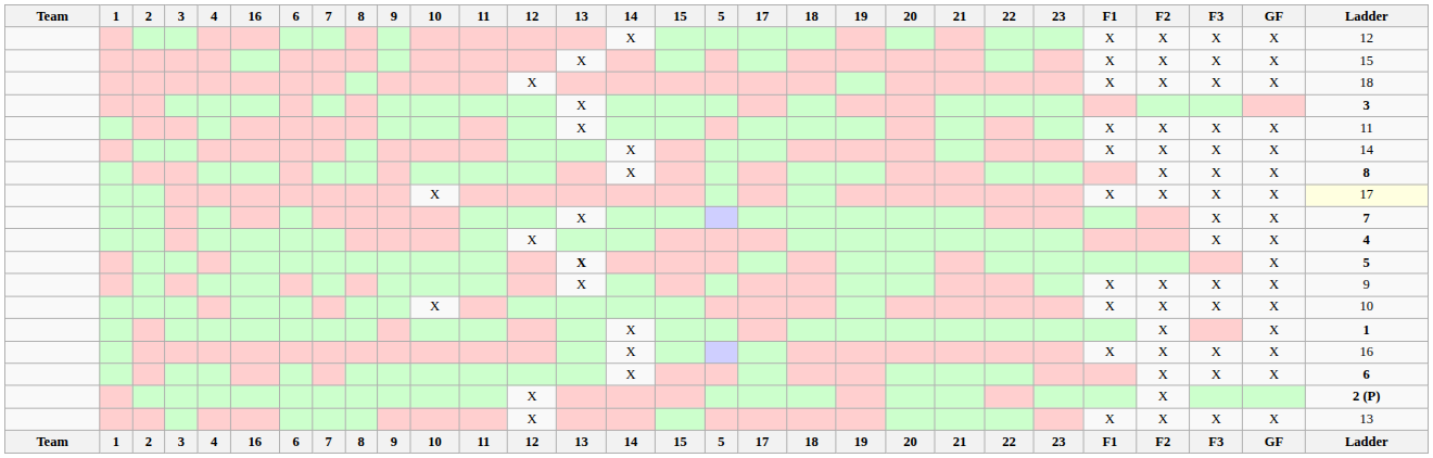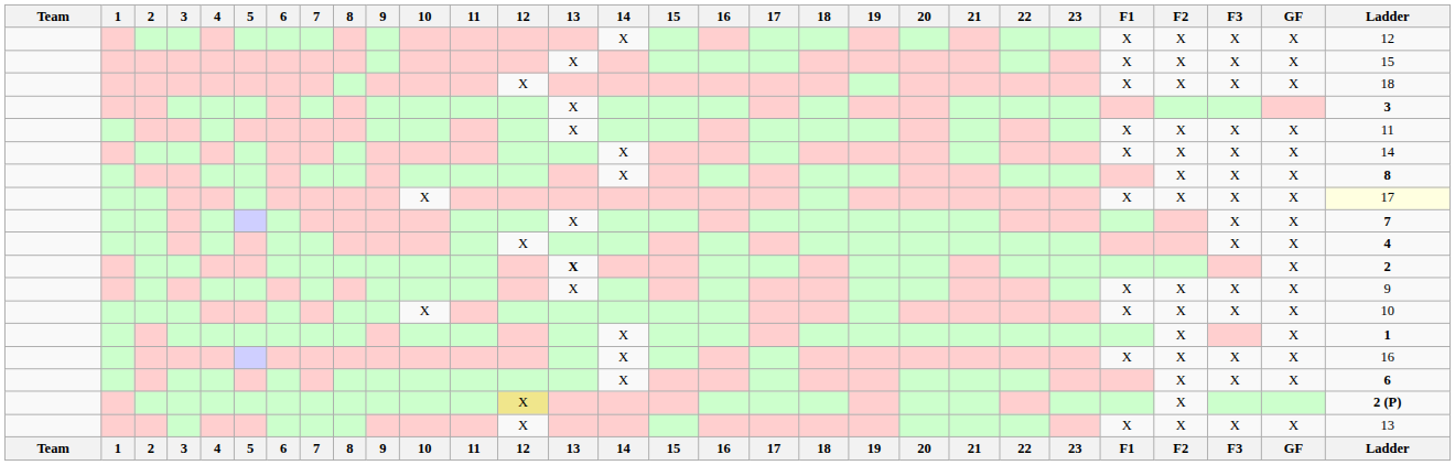columns swapped: 5 <-> 16
row 12 | Ladder: 5 -> 2
row 18 | 12: no background -> khaki background
